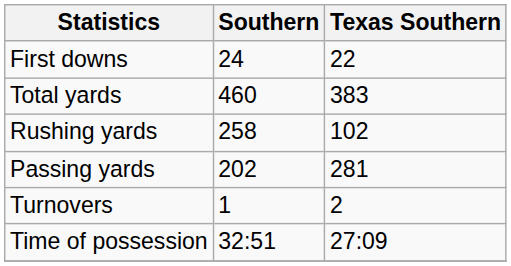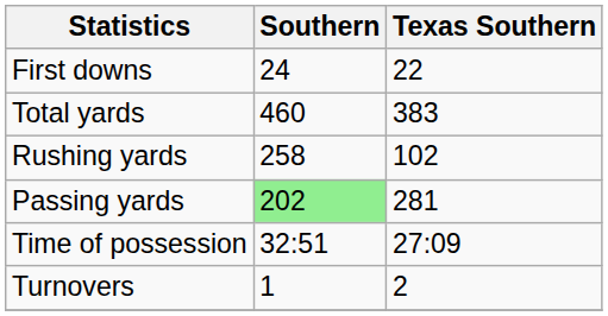Passing yards | Southern: no background -> lightgreen background
rows swapped: Turnovers <-> Time of possession
